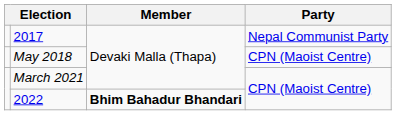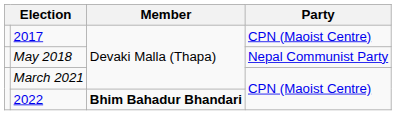2017 | Party: Nepal Communist Party -> CPN (Maoist Centre)
May 2018 | Party: CPN (Maoist Centre) -> Nepal Communist Party
